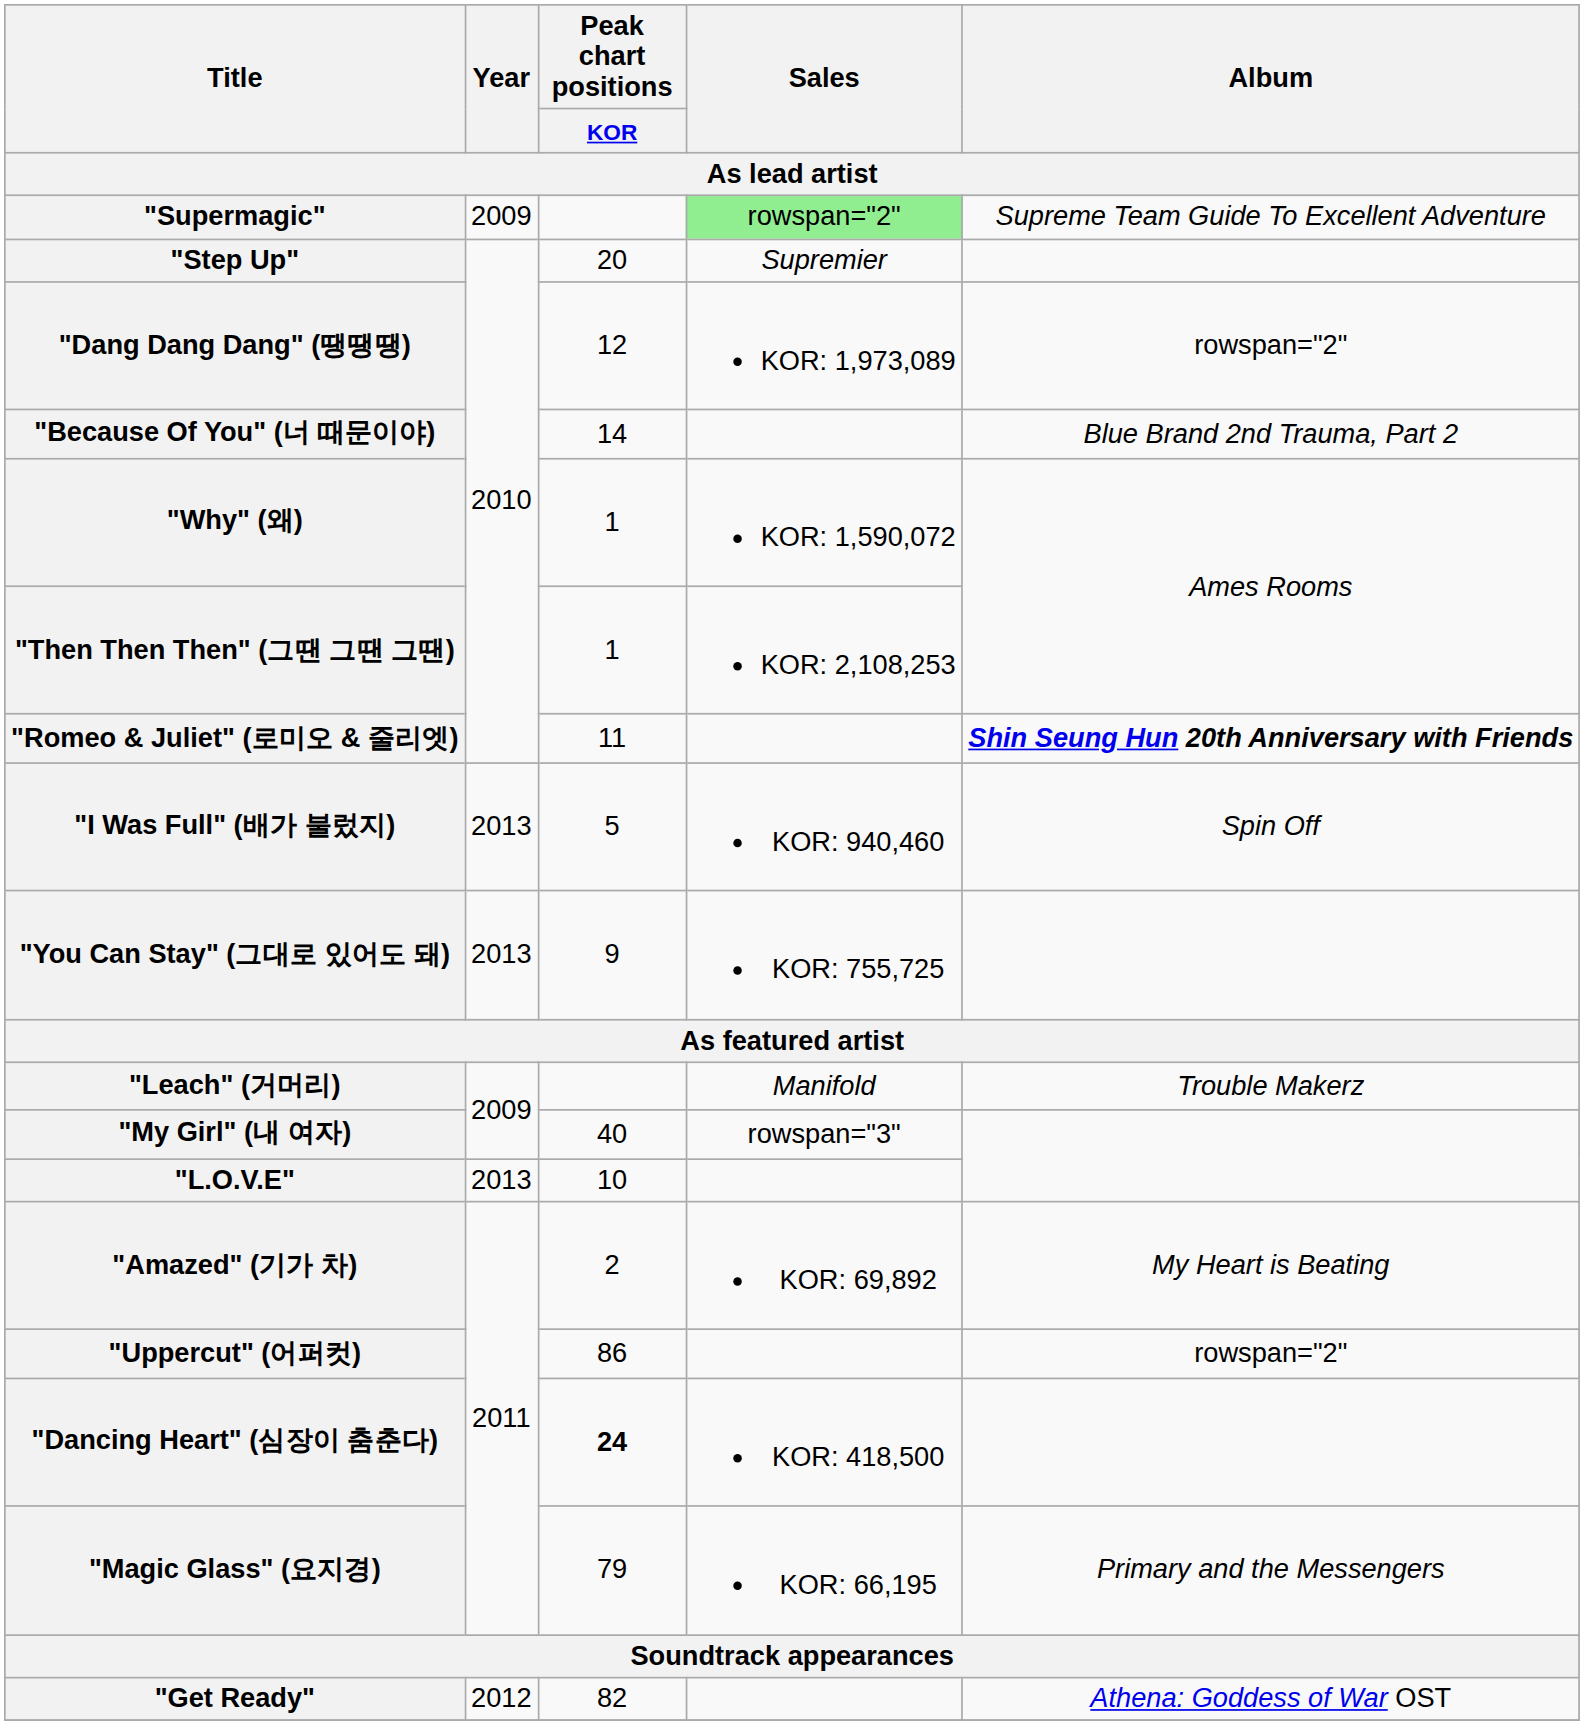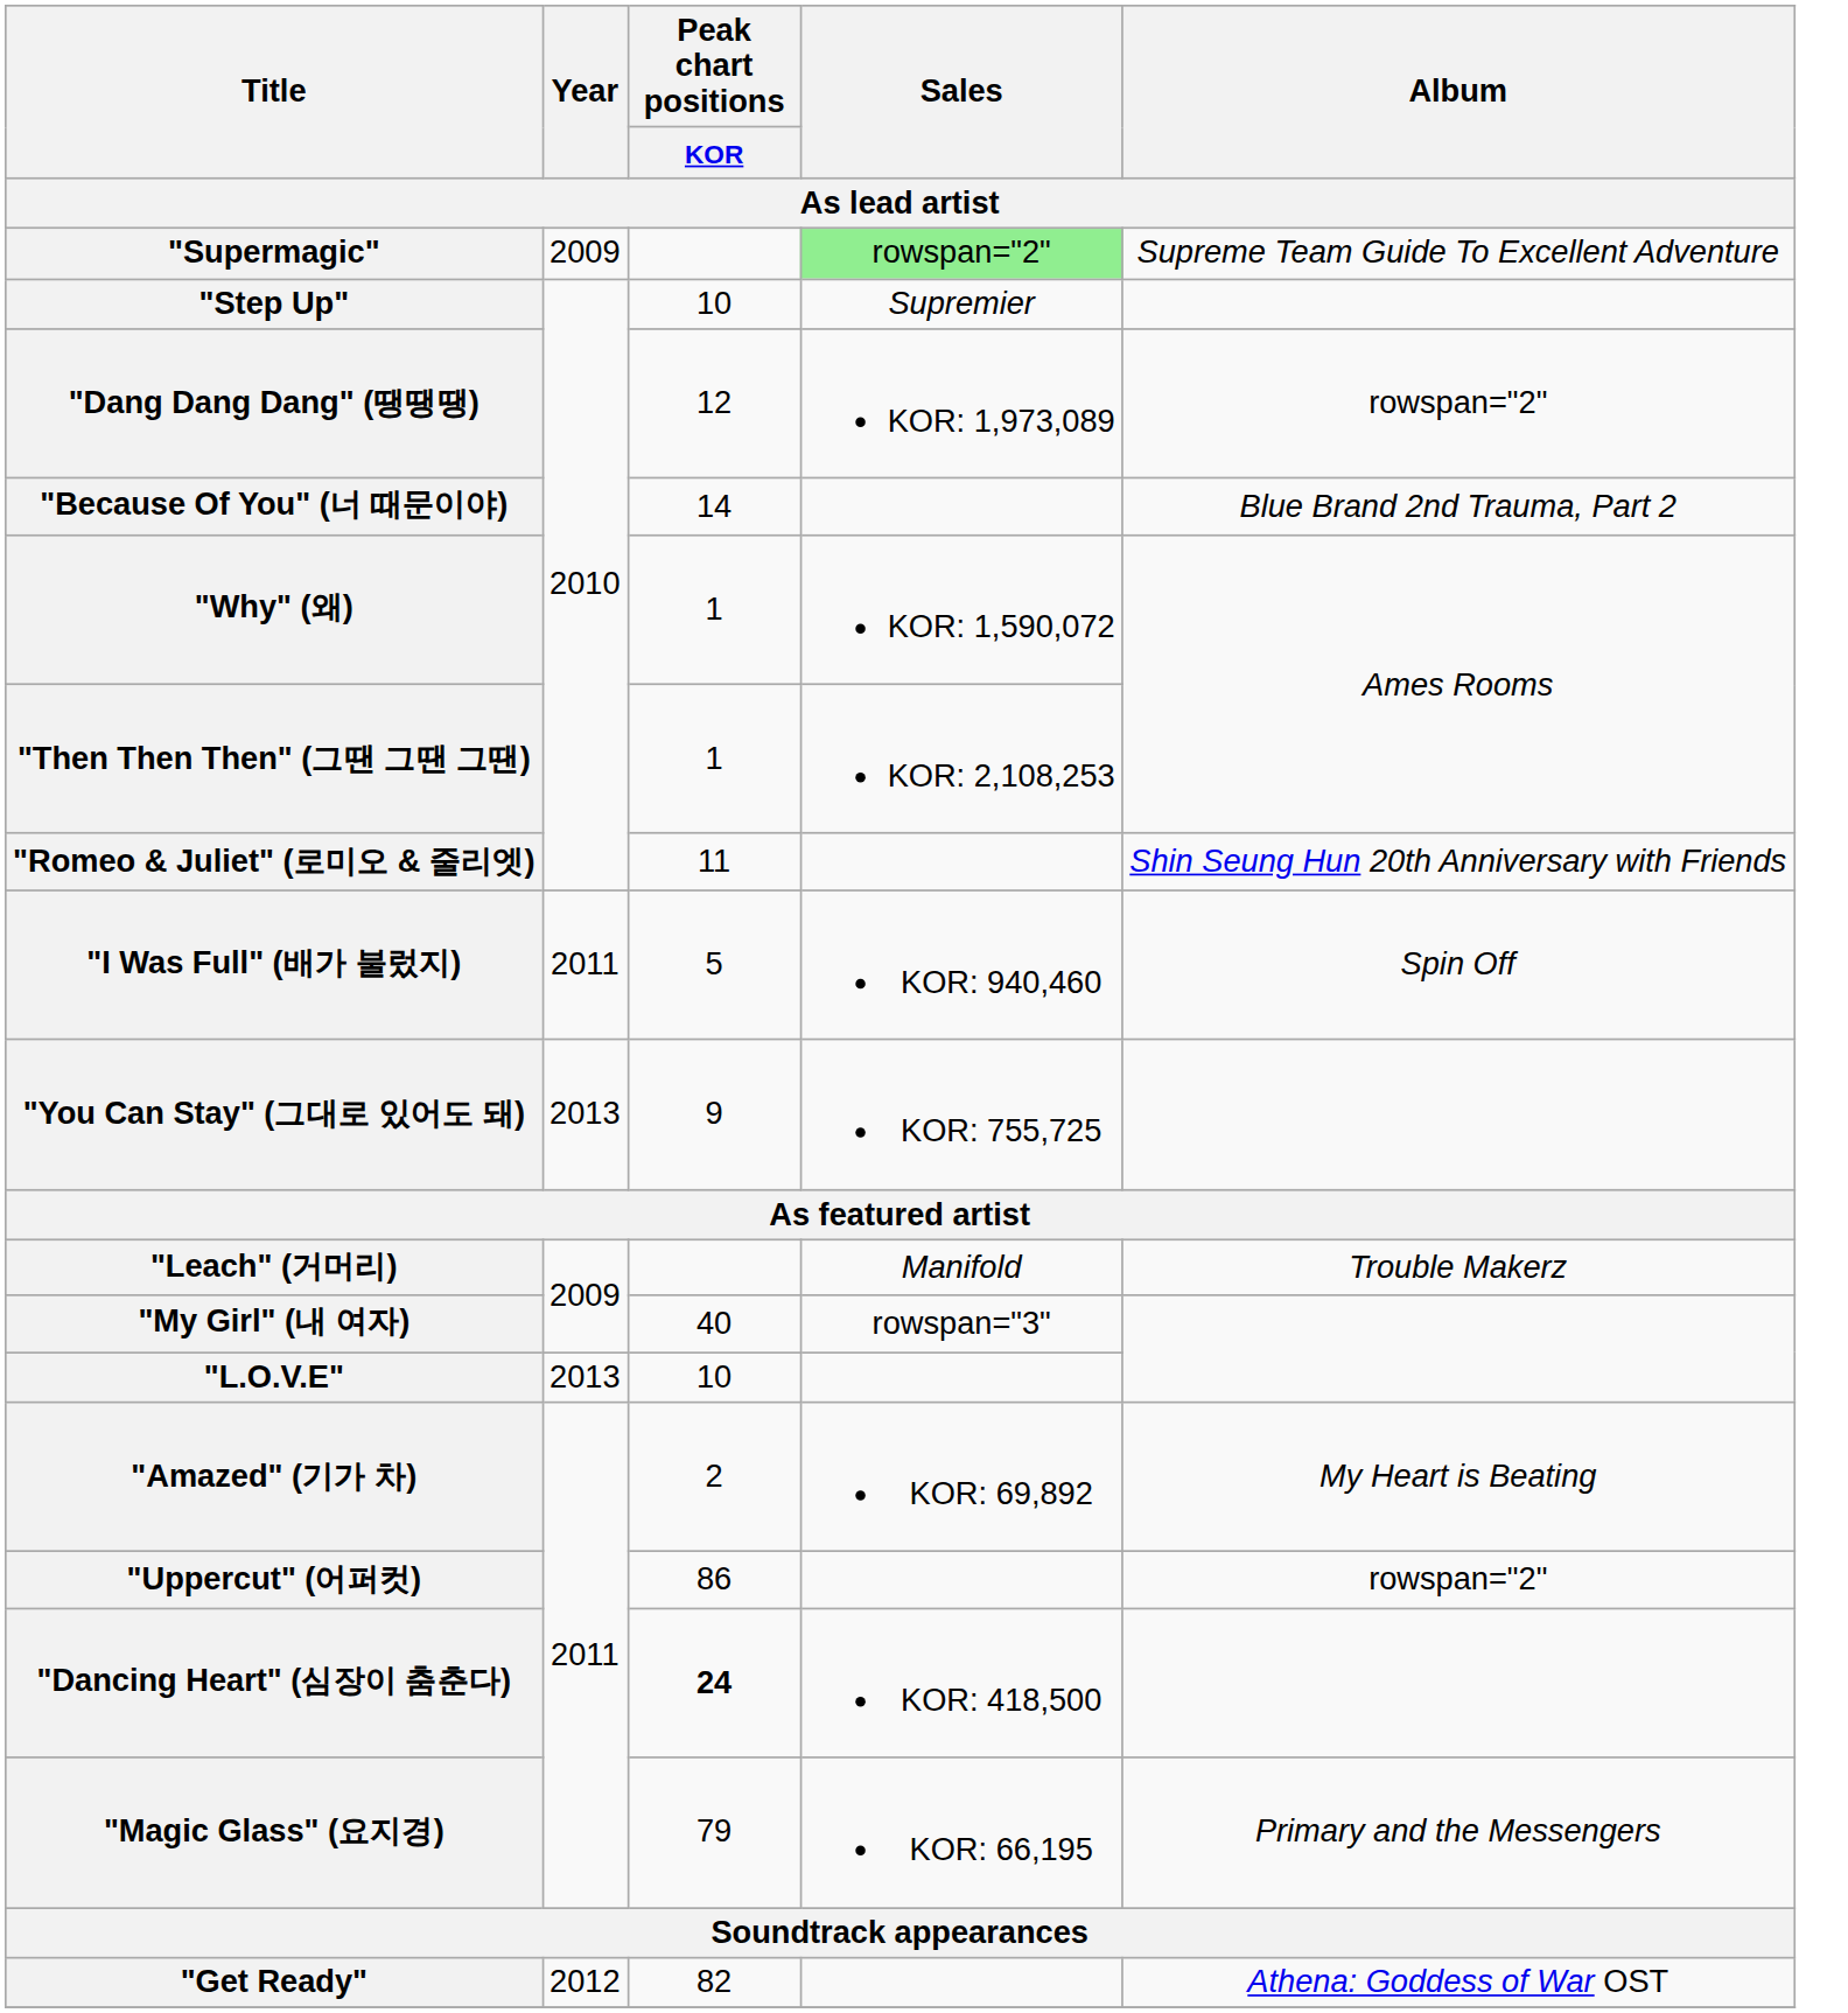"Step Up" | Peak chart positions / KOR: 20 -> 10
"Romeo & Juliet" (로미오 & 줄리엣) | Album: bold -> normal
"I Was Full" (배가 불렀지) | Year: 2013 -> 2011
